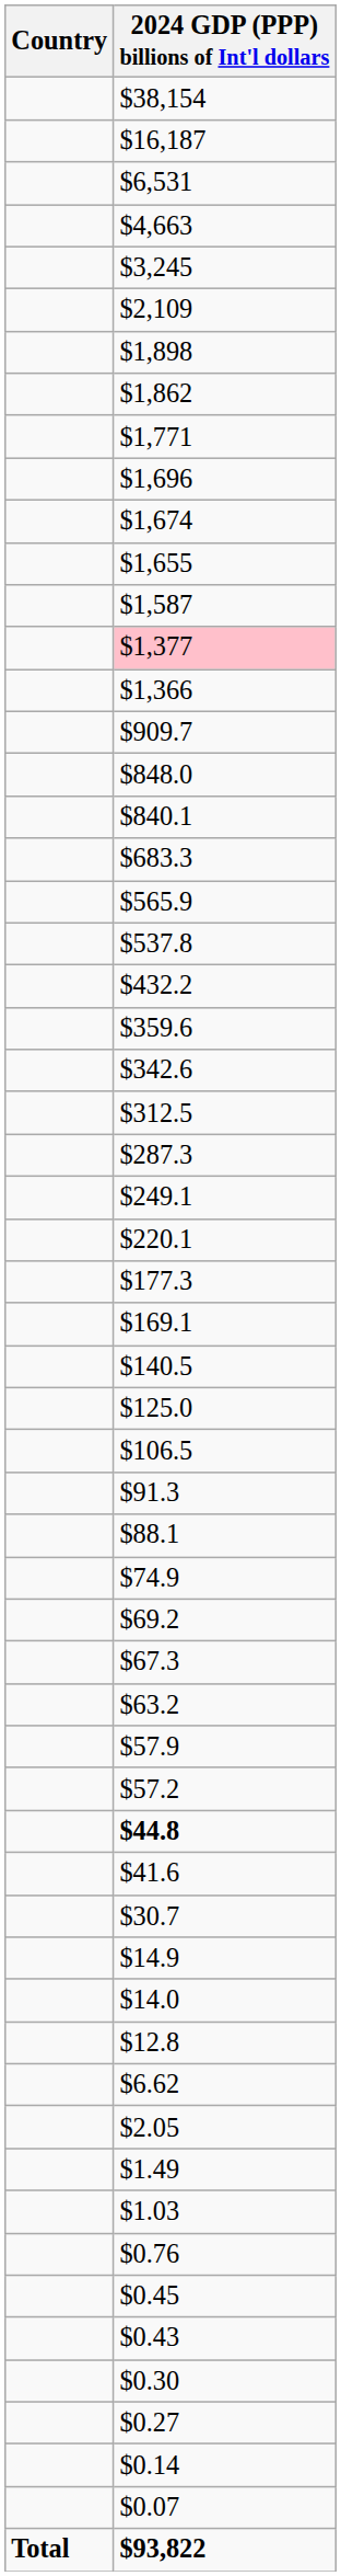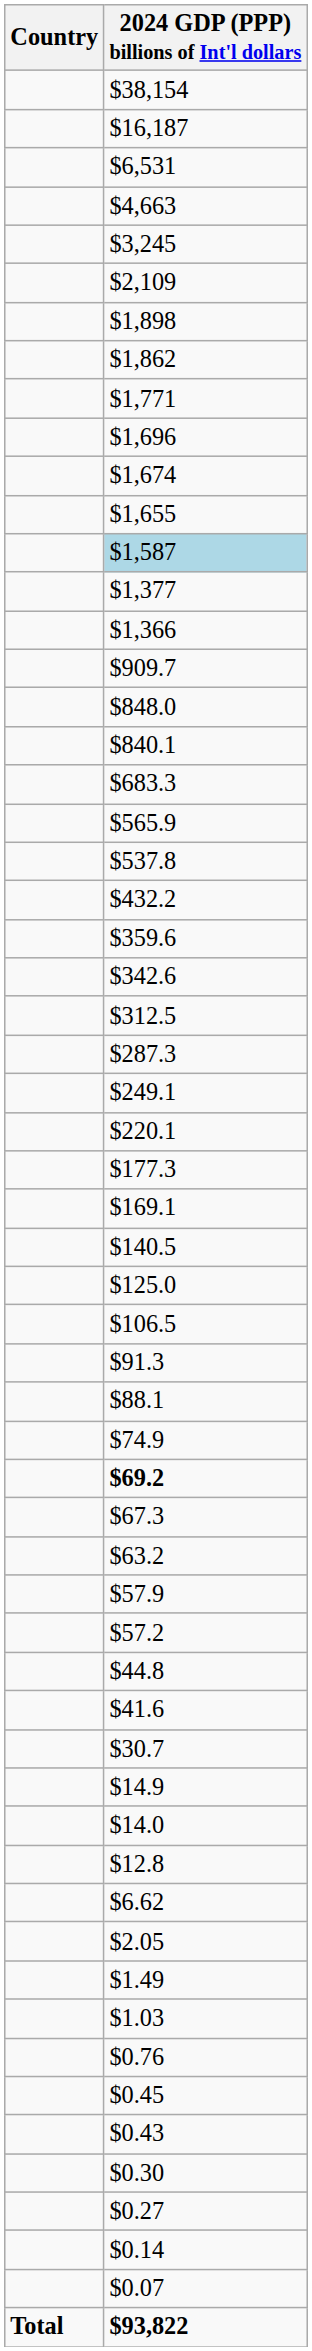$1,587 | 2024 GDP (PPP) billions of Int'l dollars: no background -> lightblue background
$1,377 | 2024 GDP (PPP) billions of Int'l dollars: pink background -> no background
$69.2 | 2024 GDP (PPP) billions of Int'l dollars: normal -> bold
$44.8 | 2024 GDP (PPP) billions of Int'l dollars: bold -> normal
